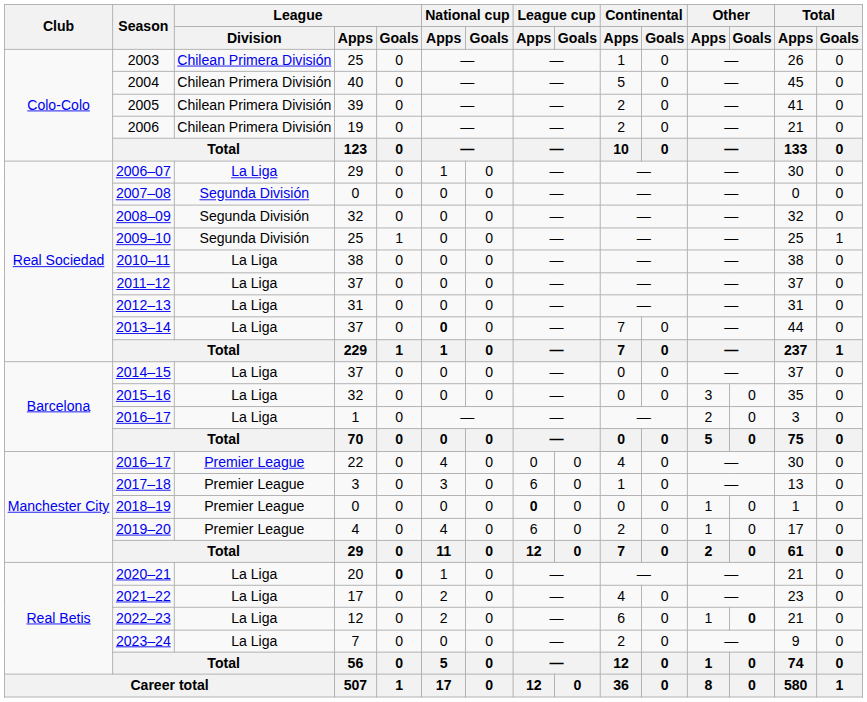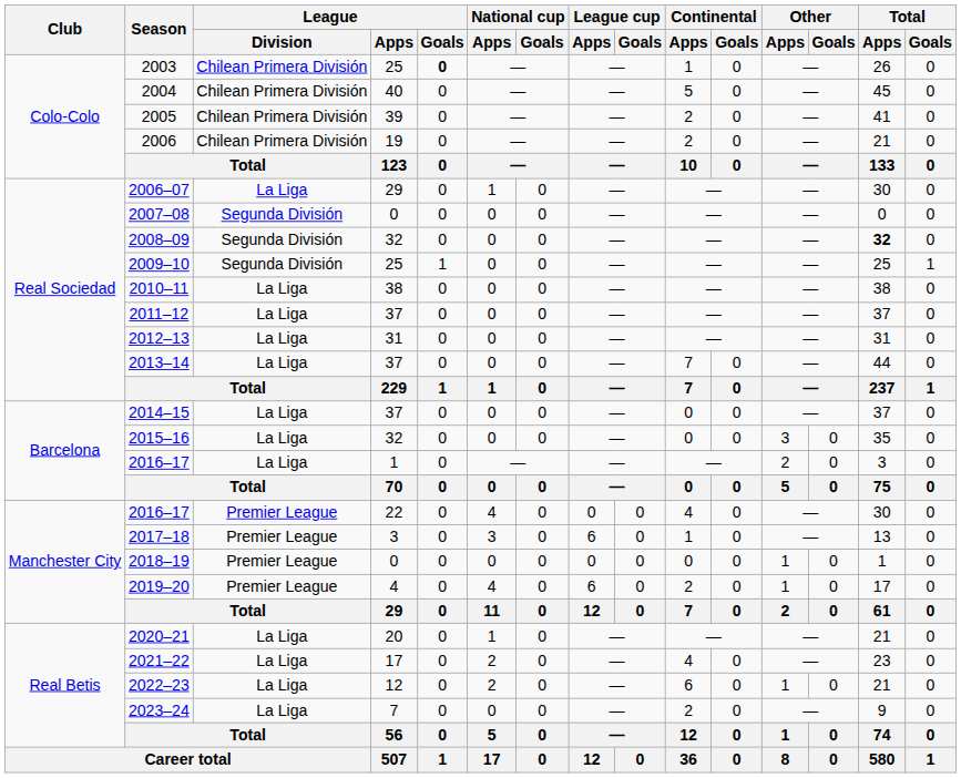2003 | League / Goals: normal -> bold
2008–09 | Total / Apps: normal -> bold
2013–14 | National cup / Apps: bold -> normal
2018–19 | League cup / Apps: bold -> normal
2020–21 | League / Goals: bold -> normal
2022–23 | Other / Goals: bold -> normal
